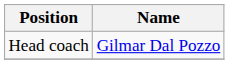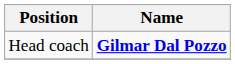Head coach | Name: normal -> bold
